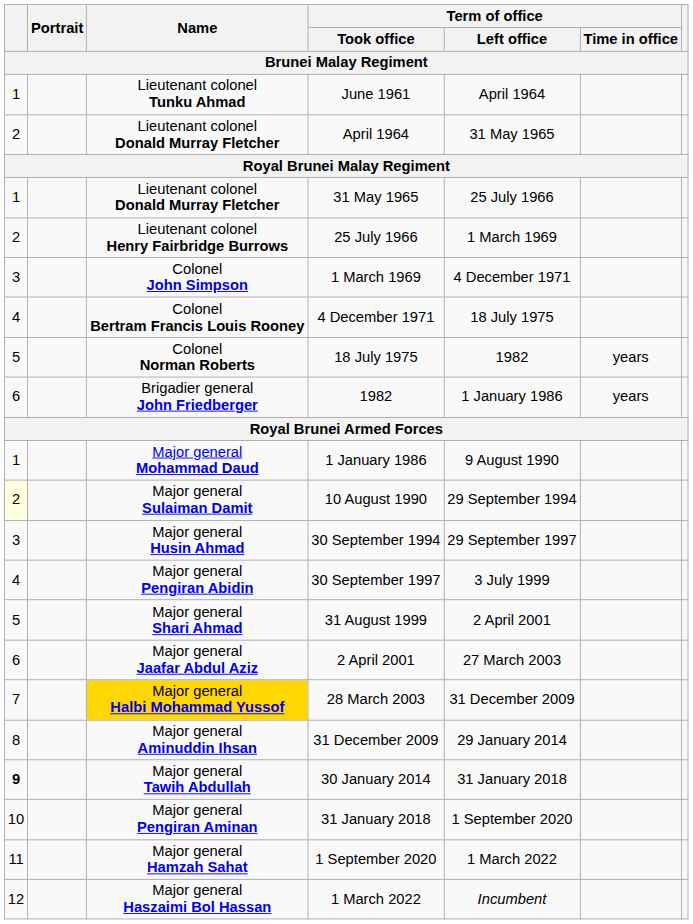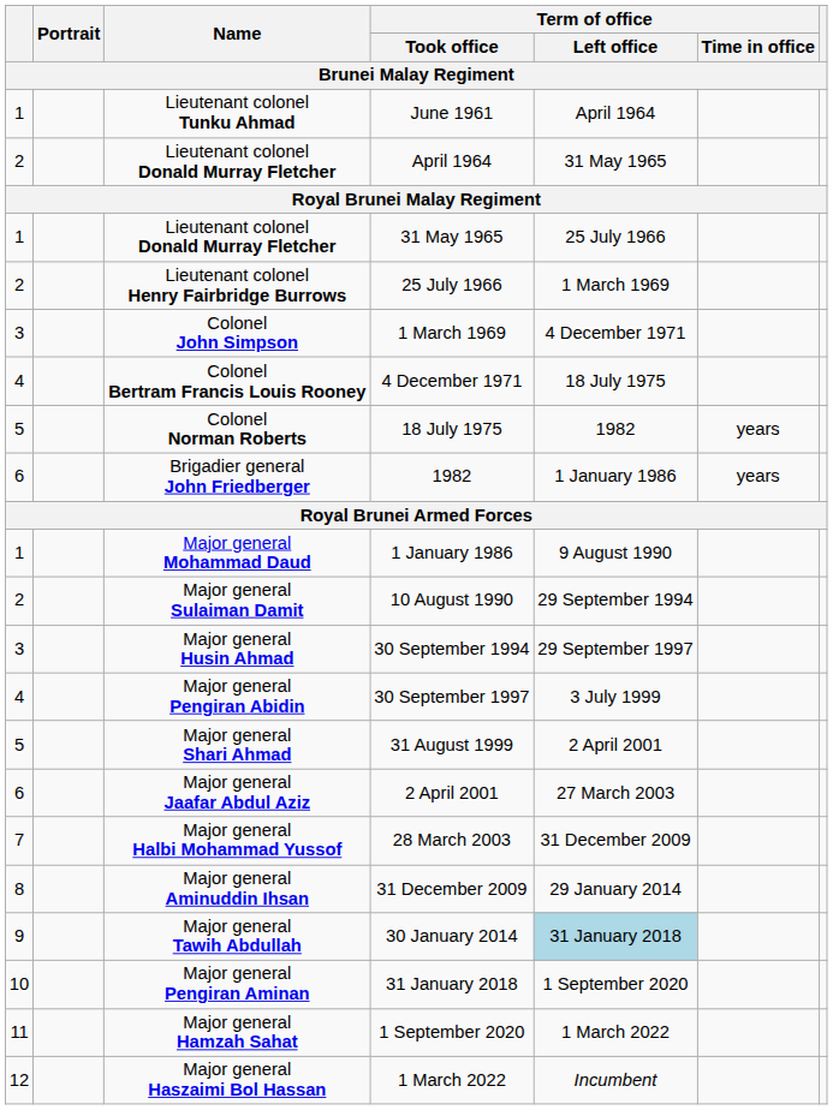10 August 1990 | column 1: lightyellow background -> no background
28 March 2003 | Name: gold background -> no background
30 January 2014 | column 1: bold -> normal
30 January 2014 | Term of office / Left office: no background -> lightblue background
